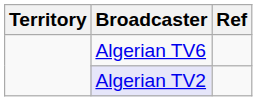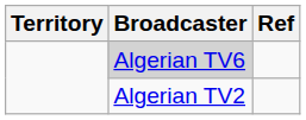Algerian TV6 | Broadcaster: no background -> lightgrey background
Algerian TV2 | Broadcaster: lavender background -> no background
